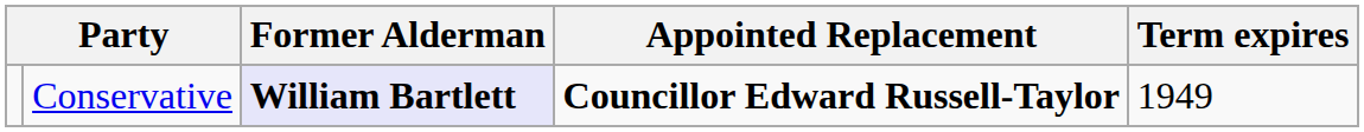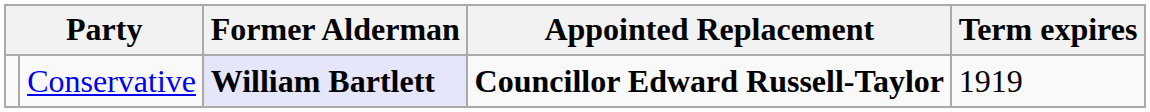Conservative | Term expires: 1949 -> 1919
